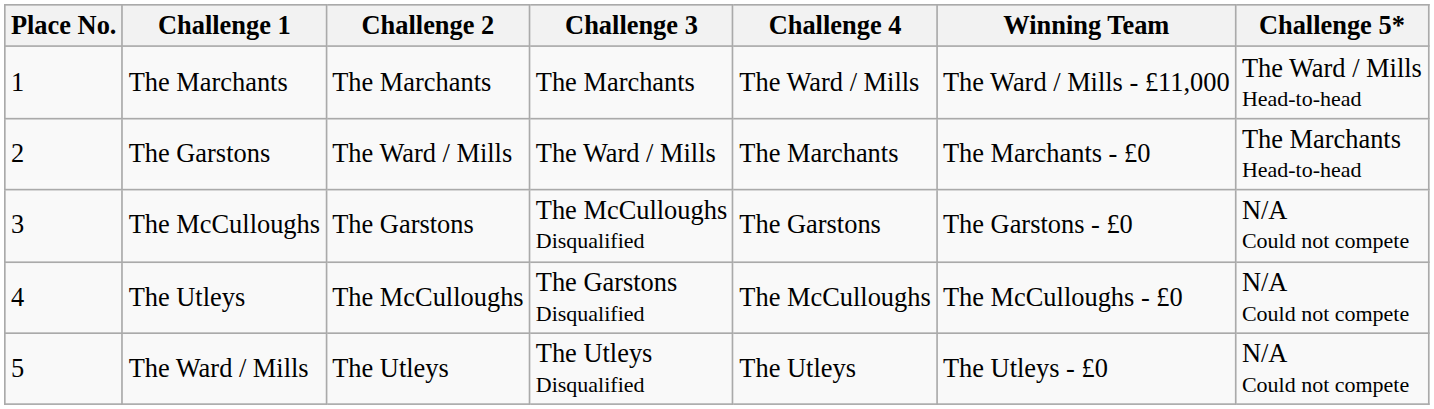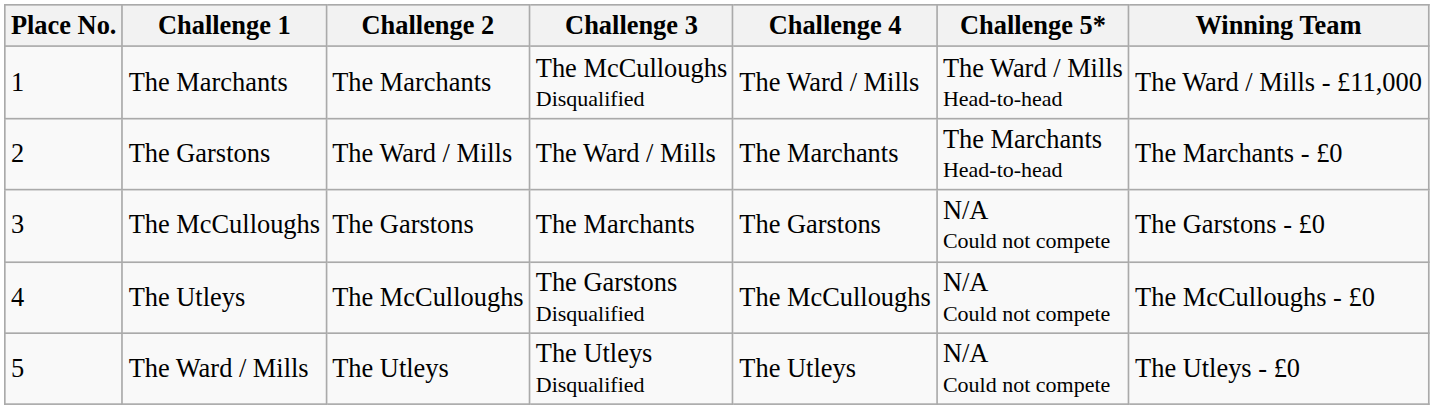columns swapped: Challenge 5* <-> Winning Team
row 2 | Challenge 3: The Marchants -> The McCulloughs Disqualified
row 4 | Challenge 3: The McCulloughs Disqualified -> The Marchants
